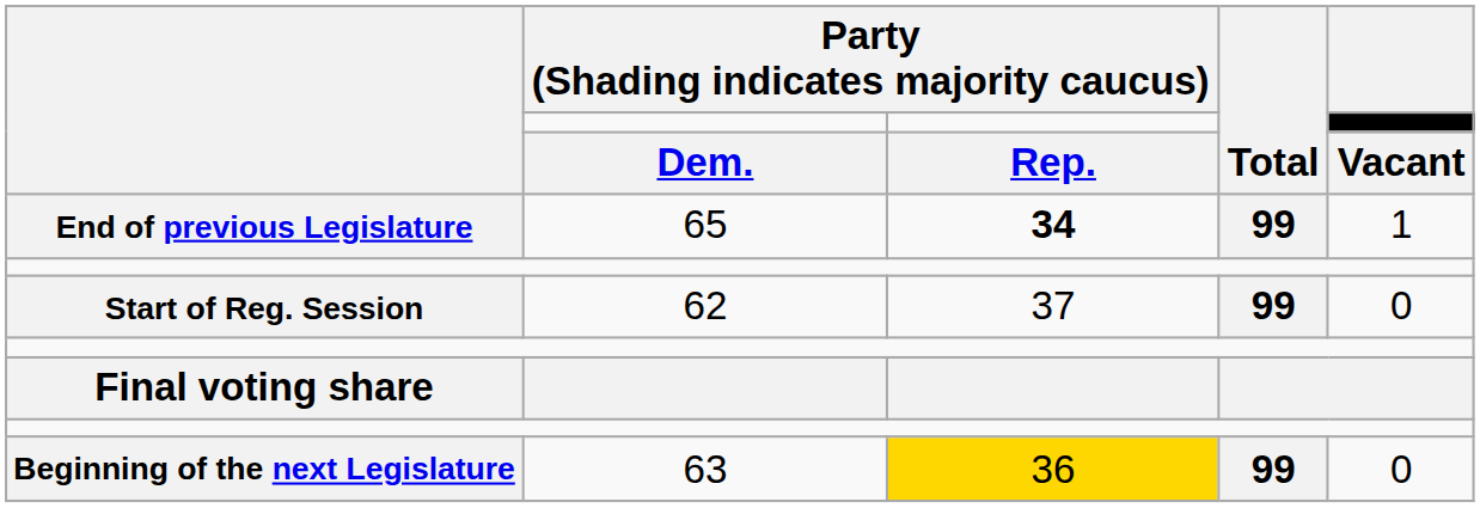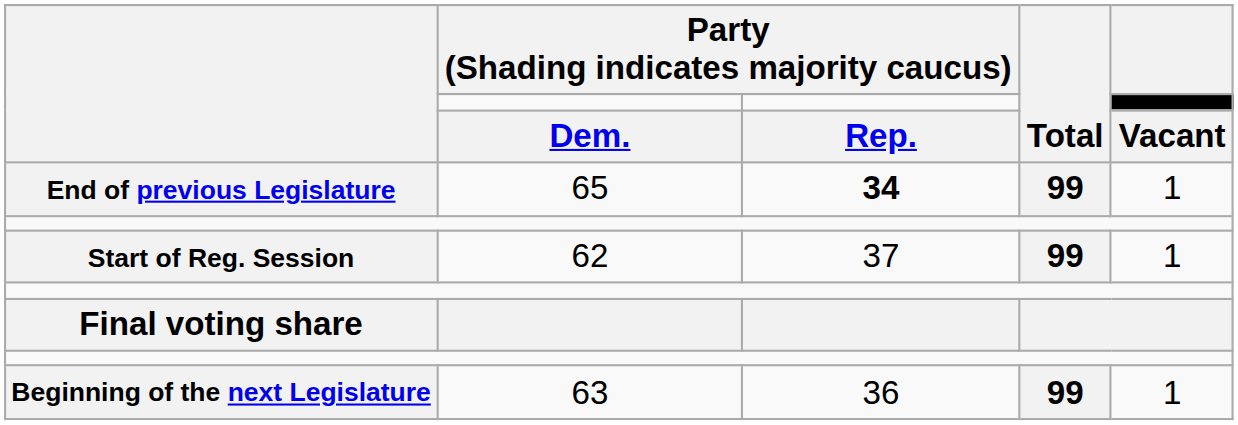Start of Reg. Session | column 5: 0 -> 1
Beginning of the next Legislature | column 3: gold background -> no background
Beginning of the next Legislature | column 5: 0 -> 1
